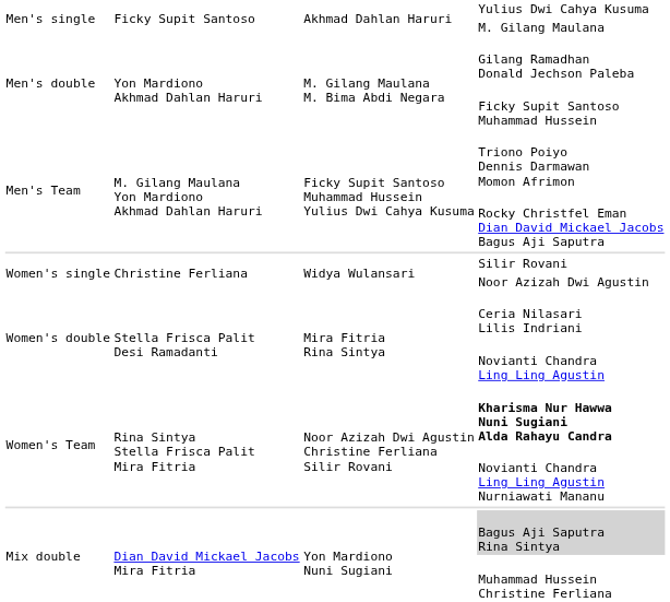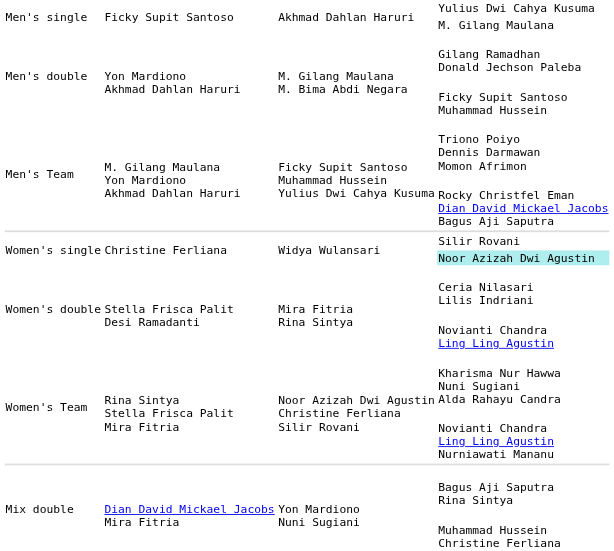Noor Azizah Dwi Agustin | column 4: no background -> paleturquoise background
Kharisma Nur Hawwa Nuni Sugiani Alda Rahayu Candra | column 4: bold -> normal
Bagus Aji Saputra Rina Sintya | column 4: lightgrey background -> no background
